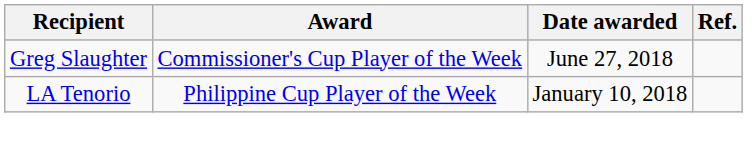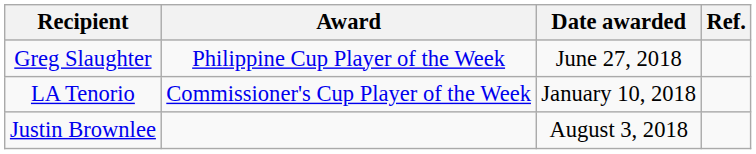Greg Slaughter | Award: Commissioner's Cup Player of the Week -> Philippine Cup Player of the Week
LA Tenorio | Award: Philippine Cup Player of the Week -> Commissioner's Cup Player of the Week
+ row: Justin Brownlee | August 3, 2018
